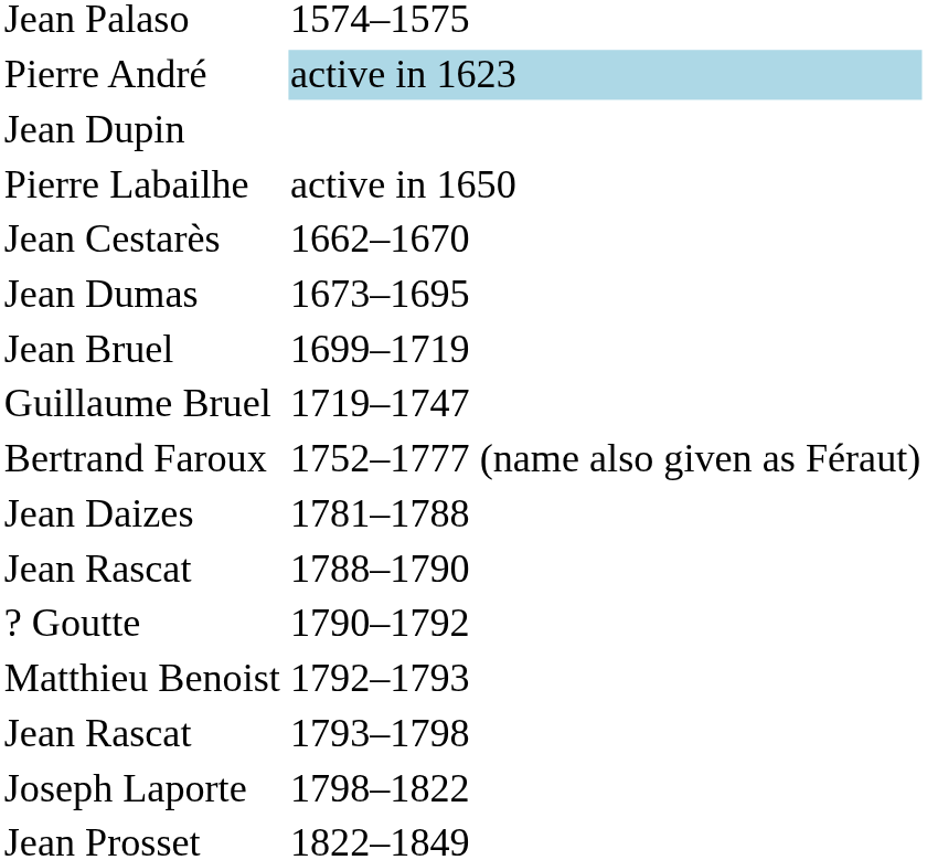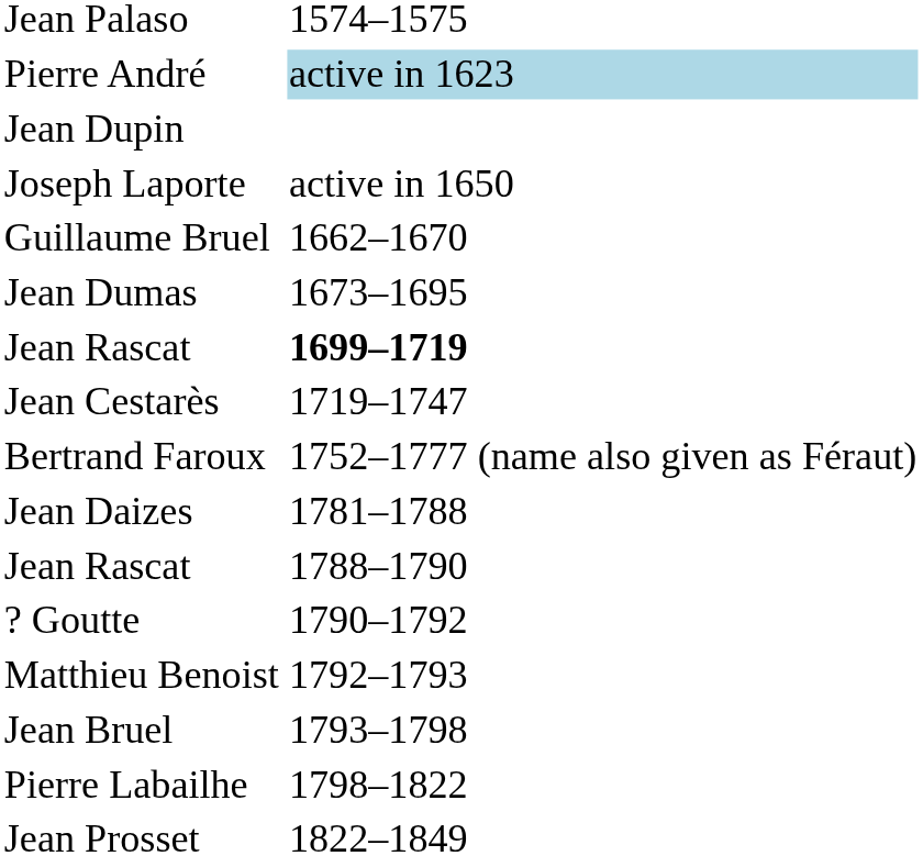row 4 | column 1: Pierre Labailhe -> Joseph Laporte
row 5 | column 1: Jean Cestarès -> Guillaume Bruel
row 7 | column 1: Jean Bruel -> Jean Rascat
row 7 | column 2: normal -> bold
row 8 | column 1: Guillaume Bruel -> Jean Cestarès
row 14 | column 1: Jean Rascat -> Jean Bruel
row 15 | column 1: Joseph Laporte -> Pierre Labailhe
